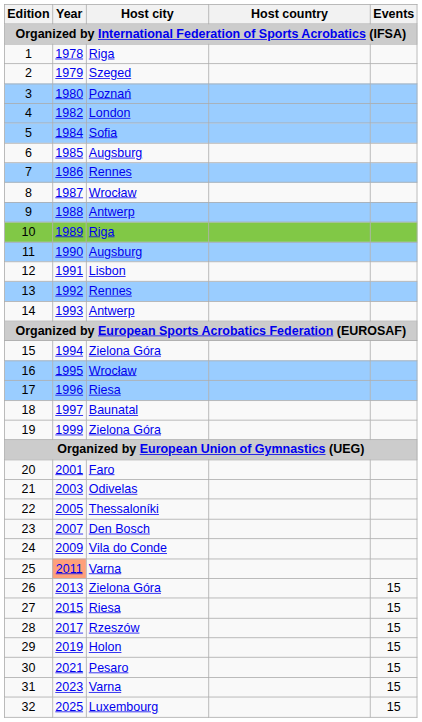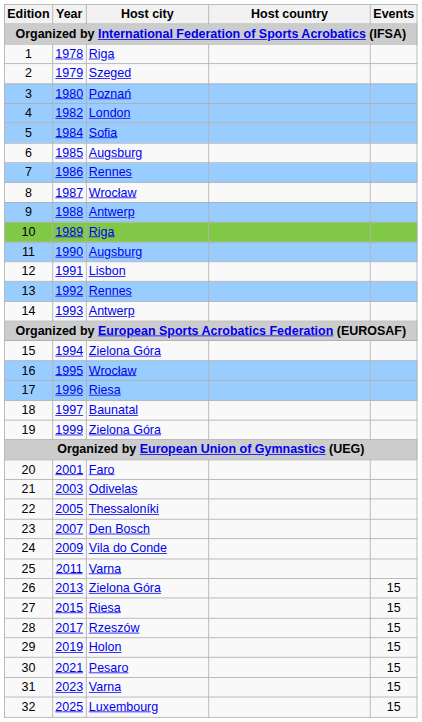25 | Year: lightsalmon background -> no background
